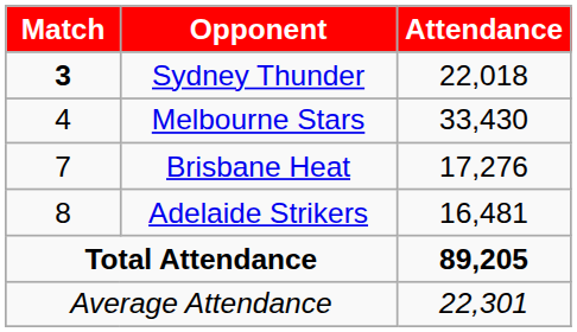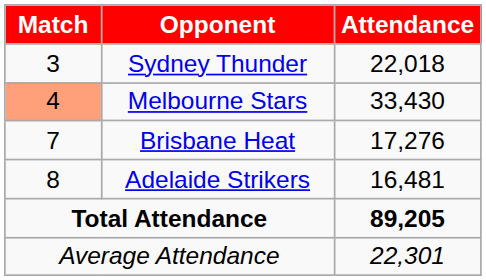Sydney Thunder | Match: bold -> normal
Melbourne Stars | Match: no background -> lightsalmon background
